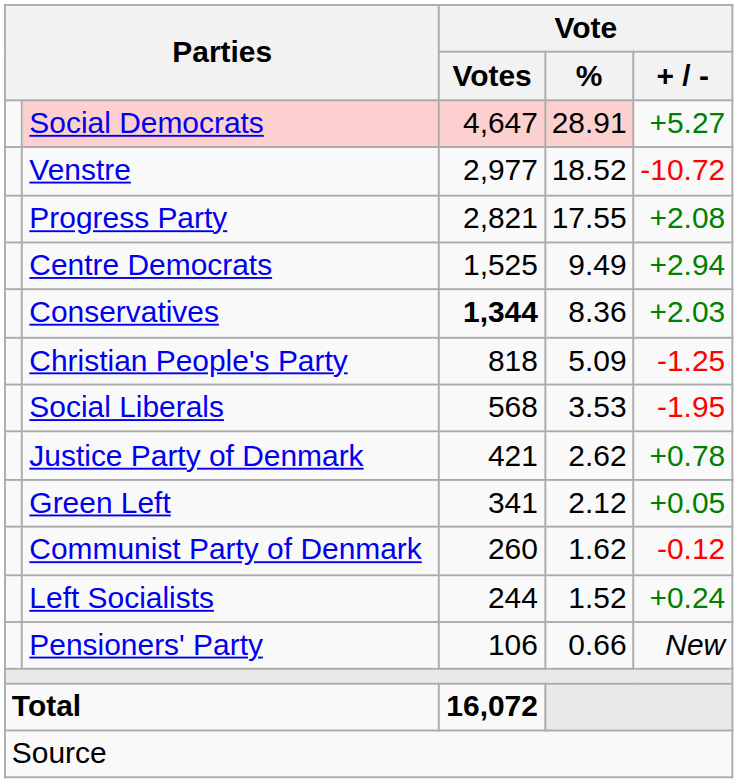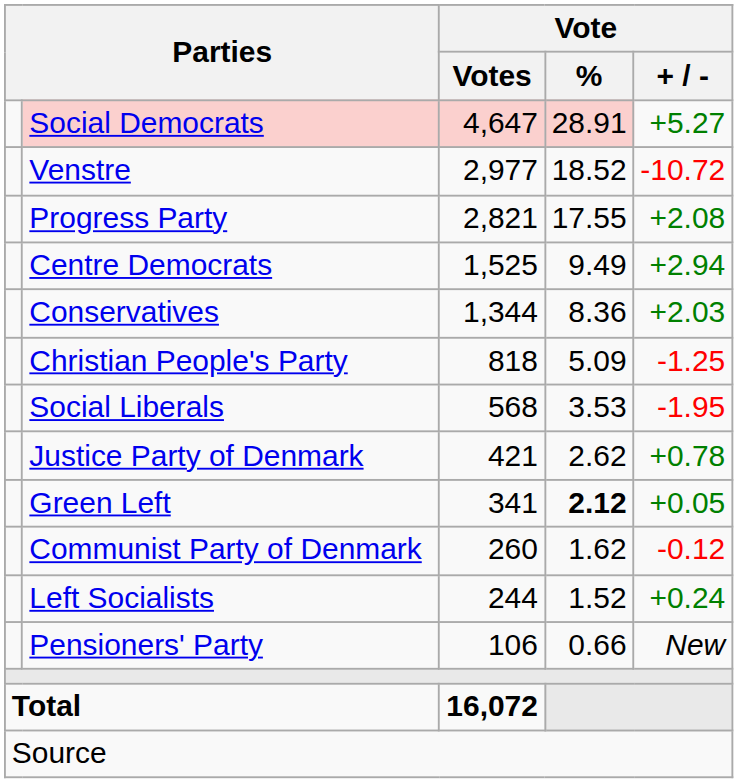Conservatives | Vote / Votes: bold -> normal
Green Left | Vote / %: normal -> bold
